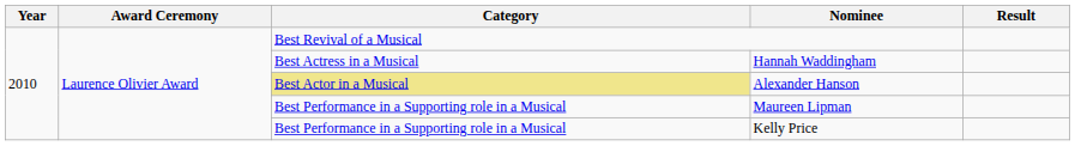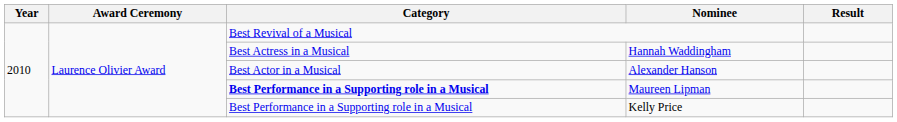Alexander Hanson | Category: khaki background -> no background
Maureen Lipman | Category: normal -> bold
